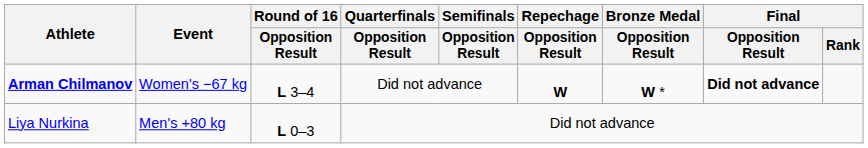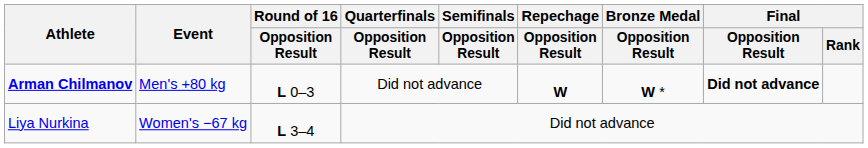Arman Chilmanov | Event: Women's −67 kg -> Men's +80 kg
Arman Chilmanov | Round of 16 / Opposition Result: L 3–4 -> L 0–3
Liya Nurkina | Event: Men's +80 kg -> Women's −67 kg
Liya Nurkina | Round of 16 / Opposition Result: L 0–3 -> L 3–4
